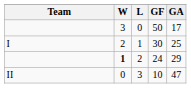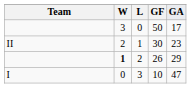row 3 | Team: I -> II
row 3 | GA: 25 -> 23
row 4 | GF: 24 -> 26
row 5 | Team: II -> I
